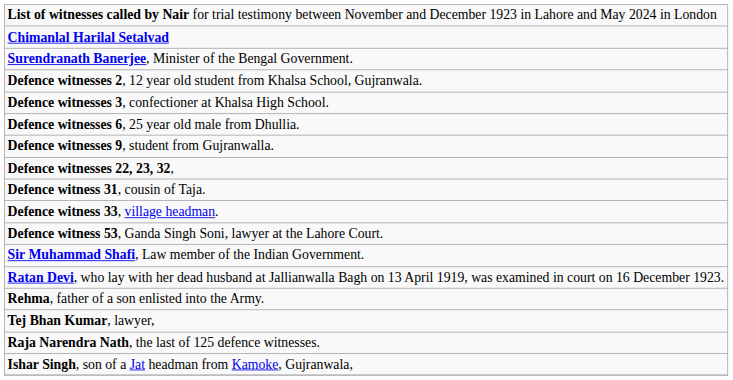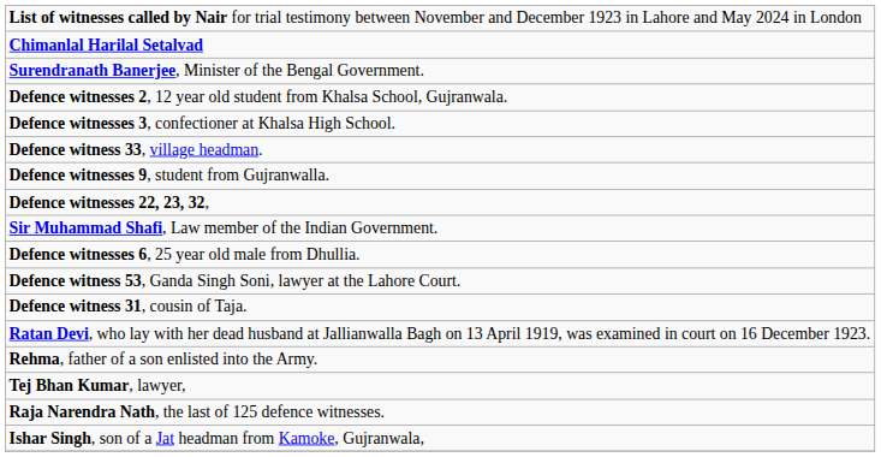row 6 | column 1: Defence witnesses 6, 25 year old male from Dhullia. -> Defence witness 33, village headman.
row 9 | column 1: Defence witness 31, cousin of Taja. -> Sir Muhammad Shafi, Law member of the Indian Government.
row 10 | column 1: Defence witness 33, village headman. -> Defence witnesses 6, 25 year old male from Dhullia.
row 12 | column 1: Sir Muhammad Shafi, Law member of the Indian Government. -> Defence witness 31, cousin of Taja.
